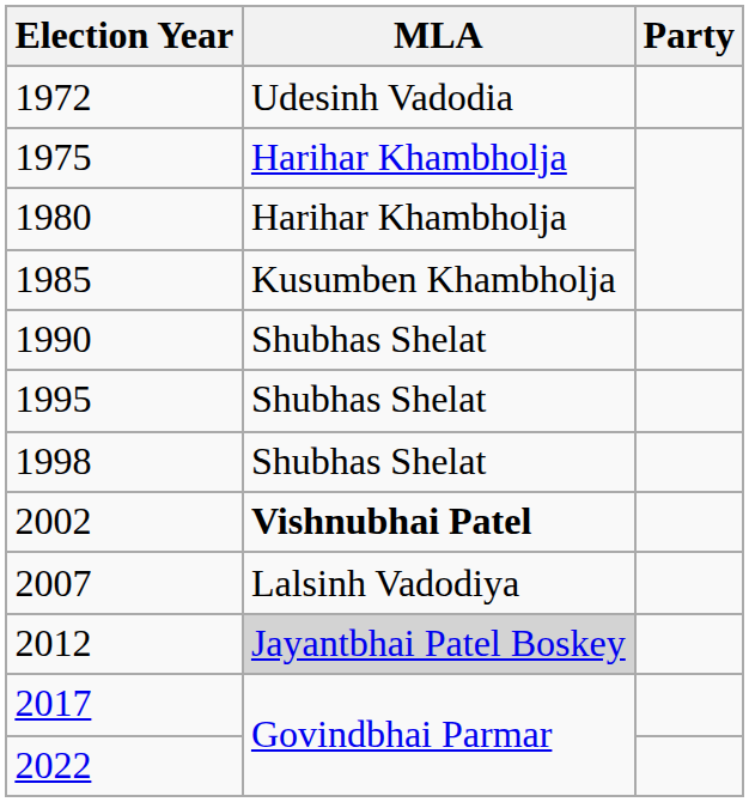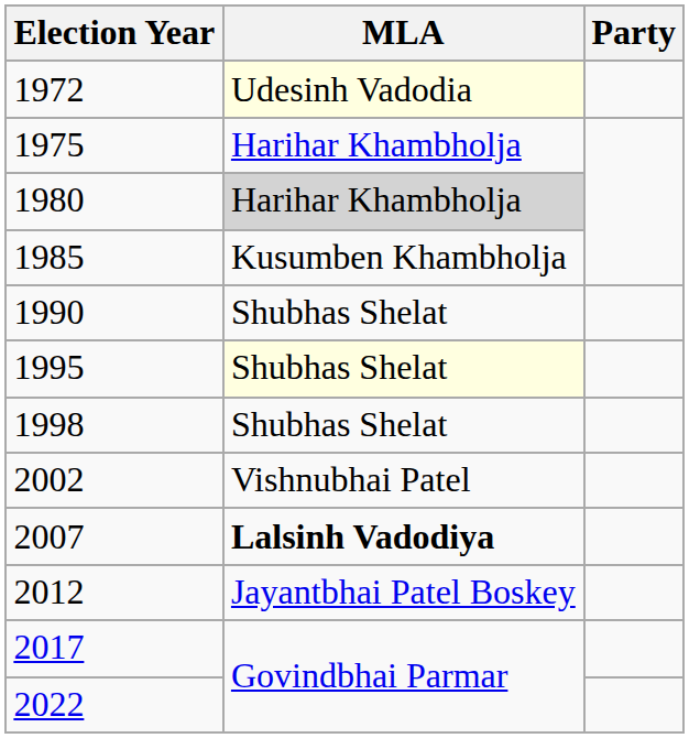1972 | MLA: no background -> lightyellow background
1980 | MLA: no background -> lightgrey background
1995 | MLA: no background -> lightyellow background
2002 | MLA: bold -> normal
2007 | MLA: normal -> bold
2012 | MLA: lightgrey background -> no background
